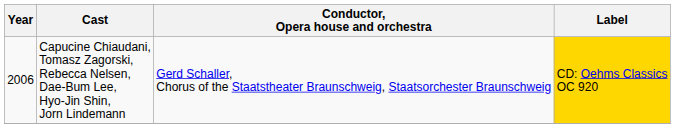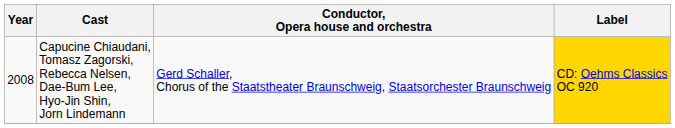row 2 | Year: 2006 -> 2008
